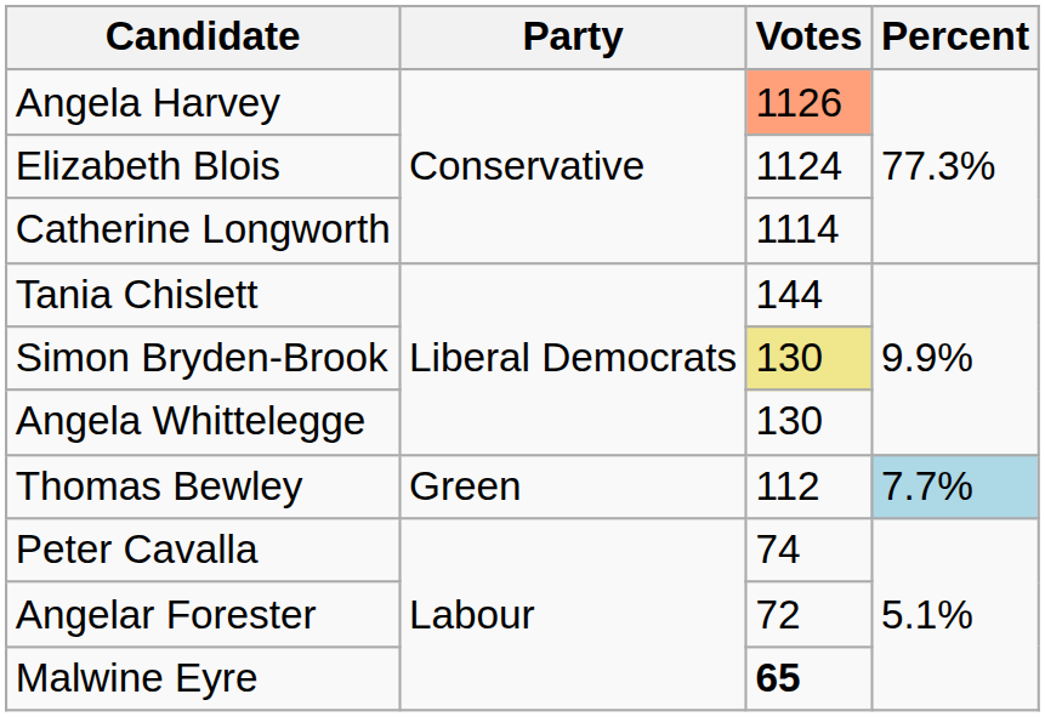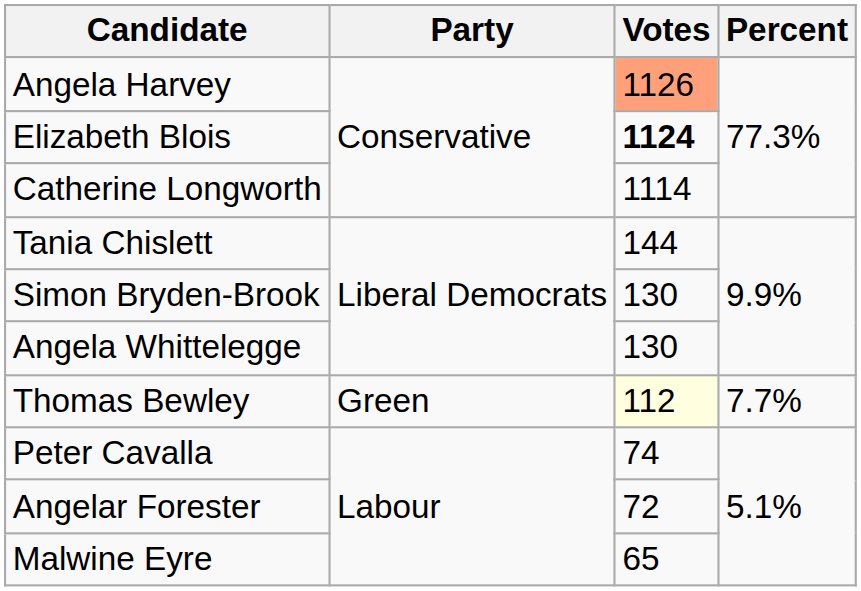Elizabeth Blois | Votes: normal -> bold
Simon Bryden-Brook | Votes: khaki background -> no background
Thomas Bewley | Votes: no background -> lightyellow background
Thomas Bewley | Percent: lightblue background -> no background
Malwine Eyre | Votes: bold -> normal
